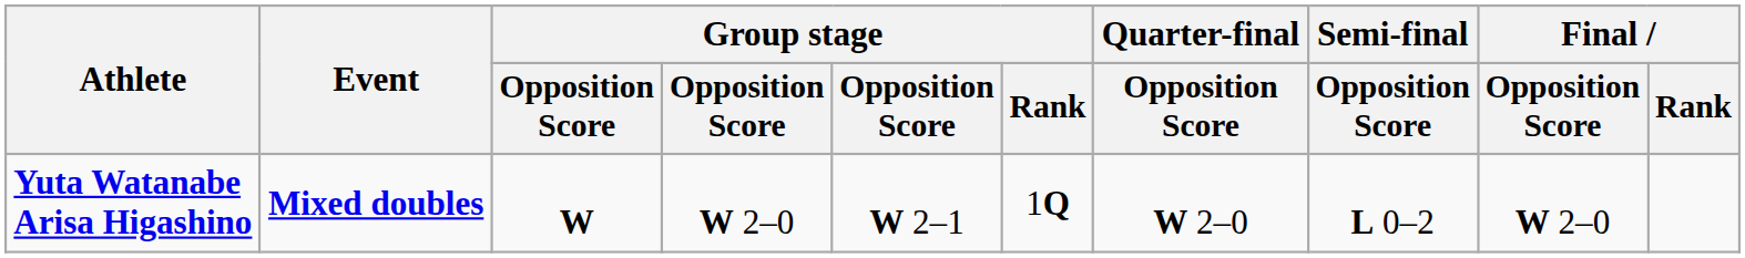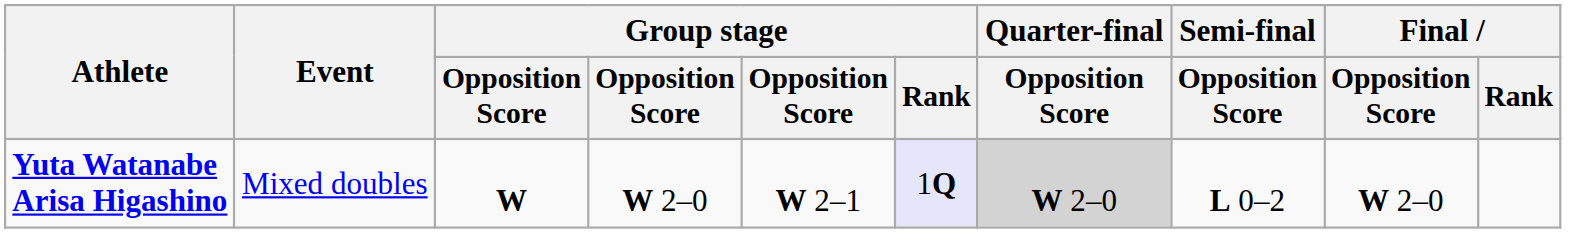Yuta Watanabe Arisa Higashino | Event: bold -> normal
Yuta Watanabe Arisa Higashino | Group stage / Rank: no background -> lavender background
Yuta Watanabe Arisa Higashino | Quarter-final / Opposition Score: no background -> lightgrey background
